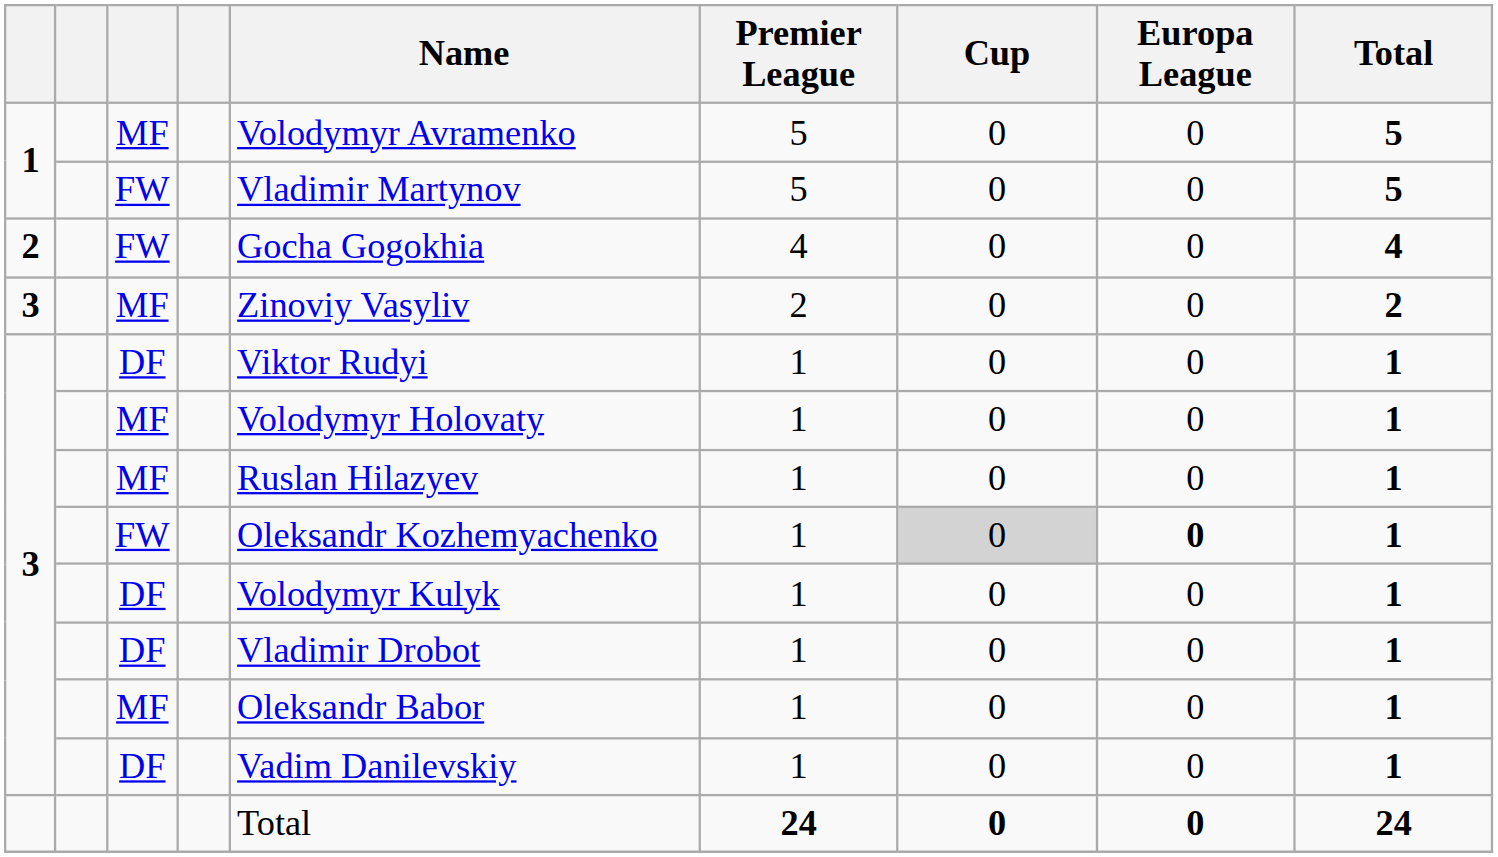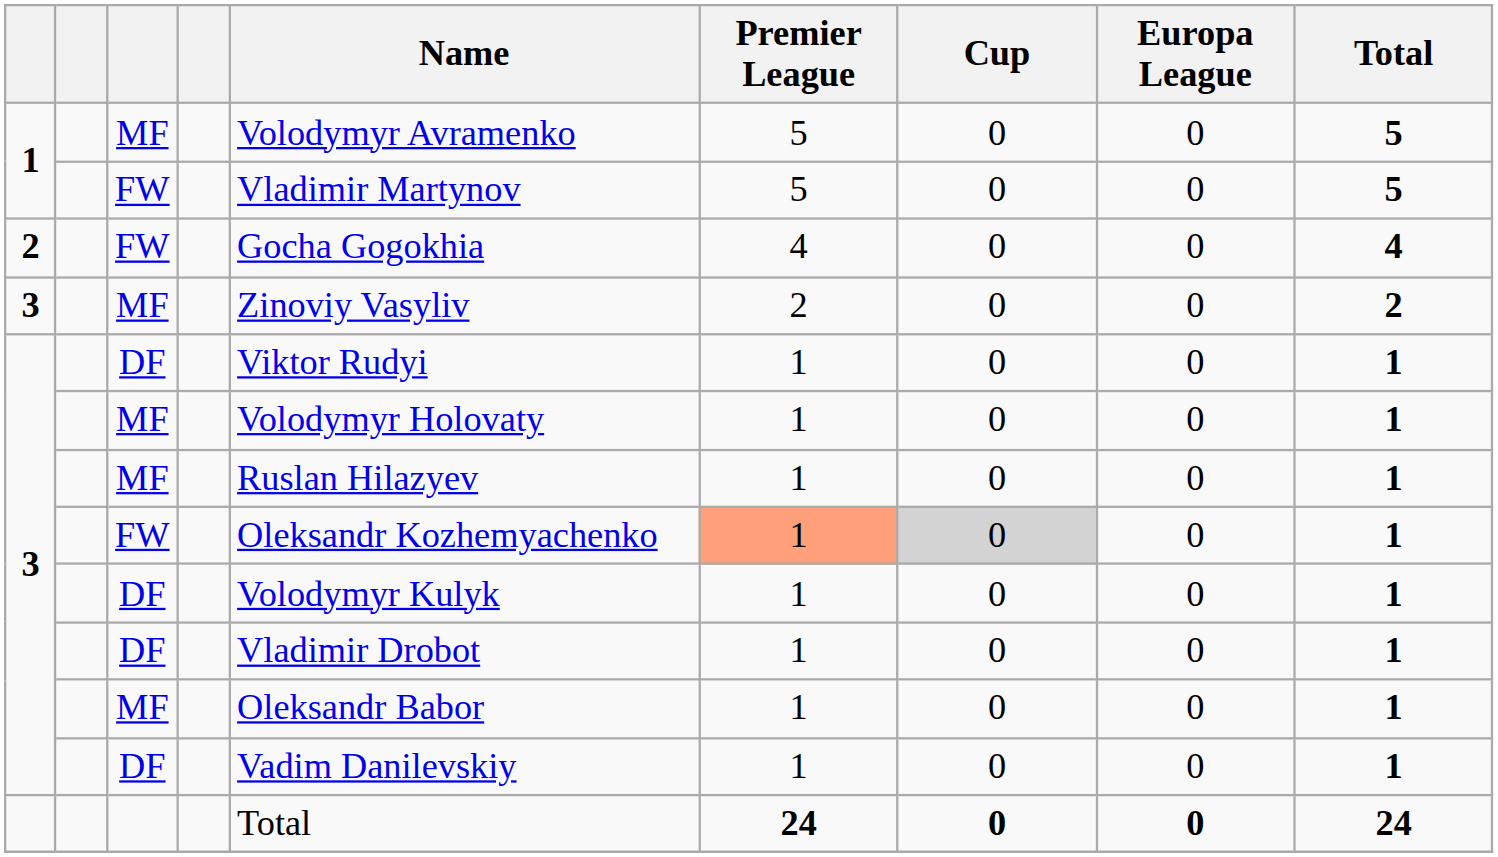3 / FW | Premier League: no background -> lightsalmon background
3 / FW | Europa League: bold -> normal
